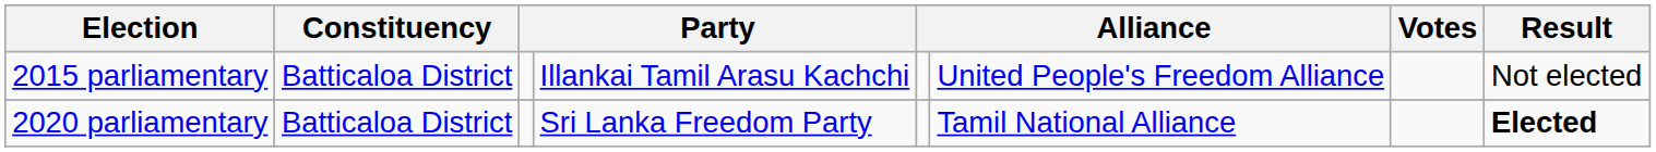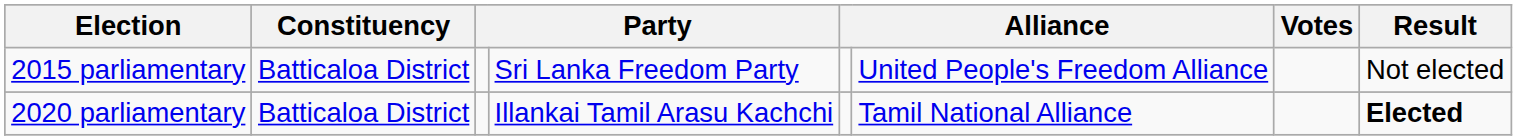2015 parliamentary | column 4: Illankai Tamil Arasu Kachchi -> Sri Lanka Freedom Party
2020 parliamentary | column 4: Sri Lanka Freedom Party -> Illankai Tamil Arasu Kachchi
